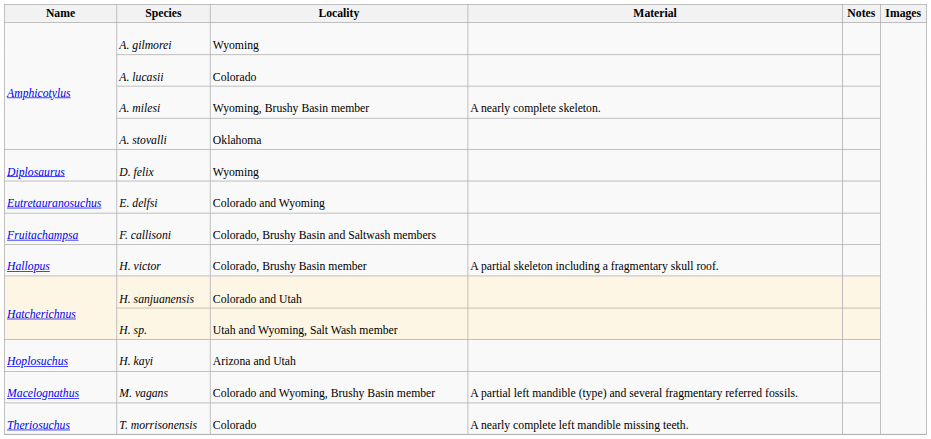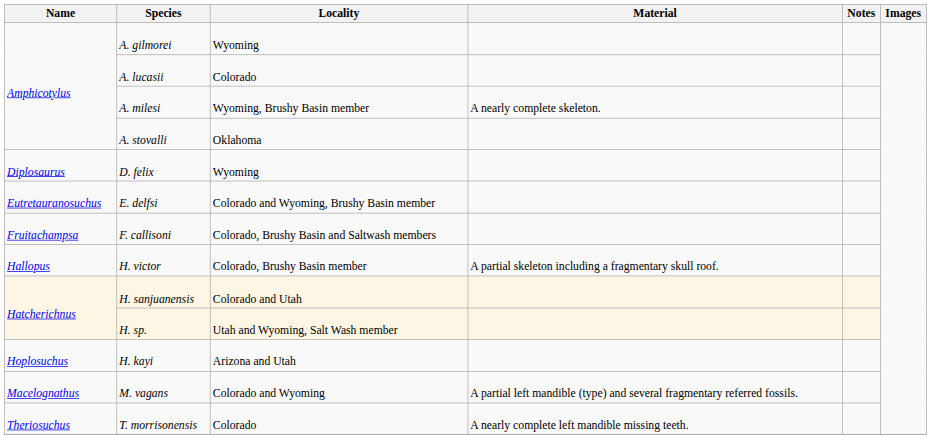E. delfsi | Locality: Colorado and Wyoming -> Colorado and Wyoming, Brushy Basin member
M. vagans | Locality: Colorado and Wyoming, Brushy Basin member -> Colorado and Wyoming
